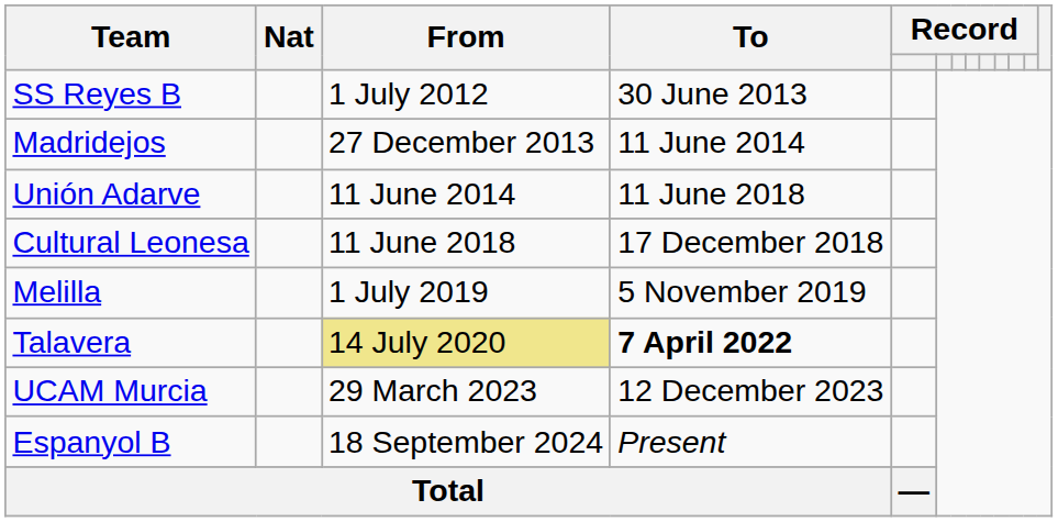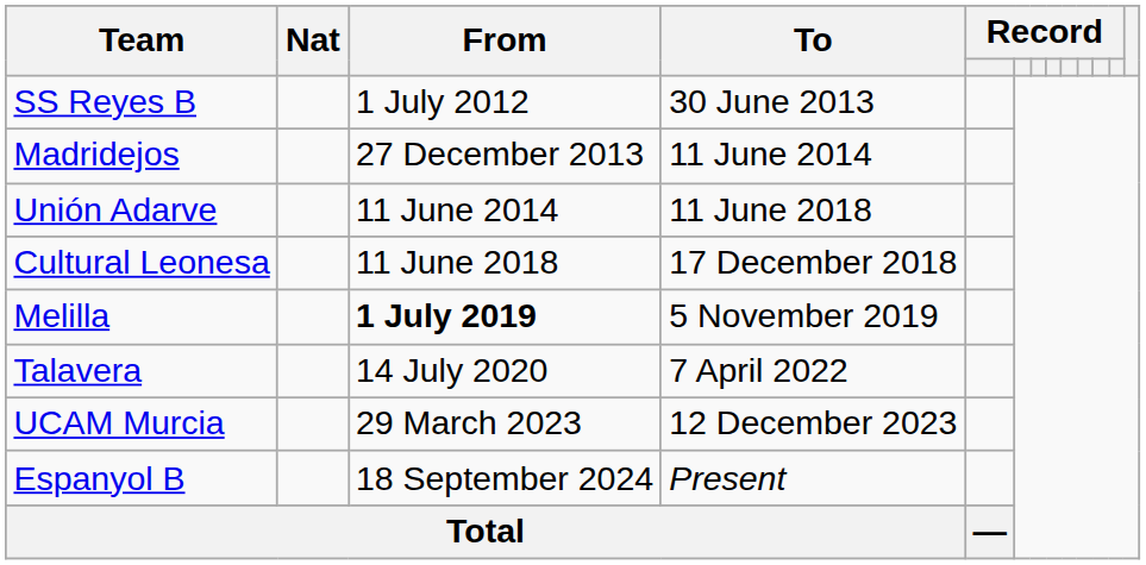Melilla | From: normal -> bold
Talavera | From: khaki background -> no background
Talavera | To: bold -> normal
